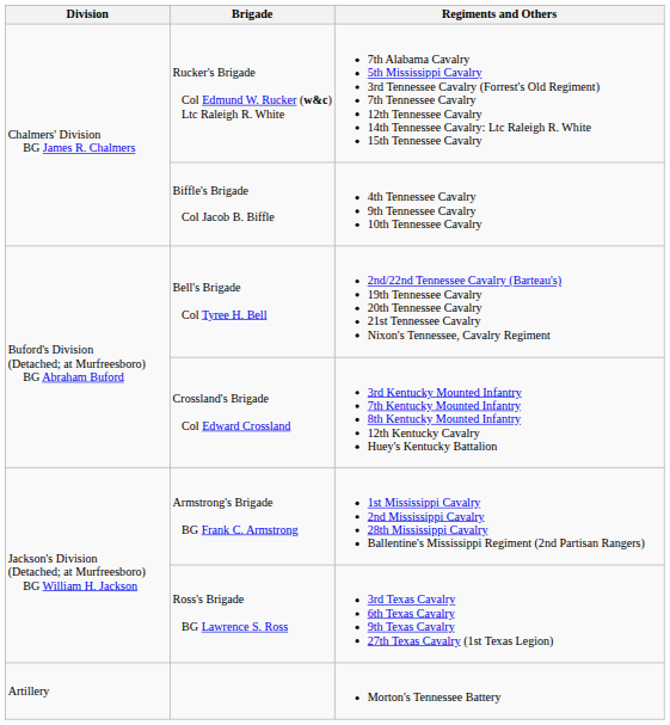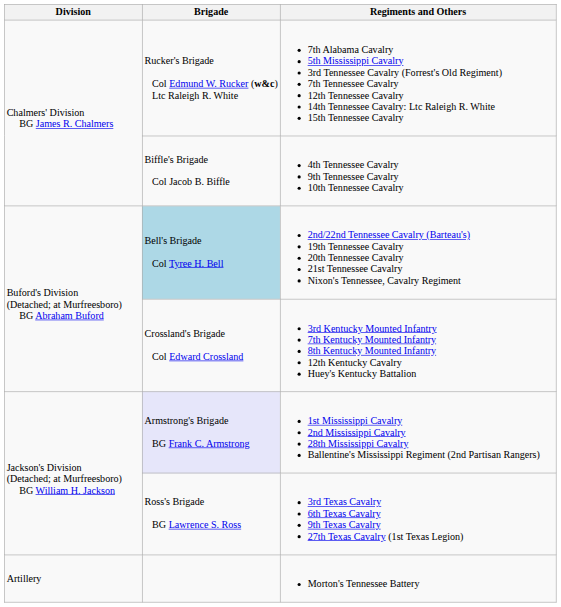Bell's Brigade Col Tyree H. Bell | Brigade: no background -> lightblue background
Armstrong's Brigade BG Frank C. Armstrong | Brigade: no background -> lavender background
